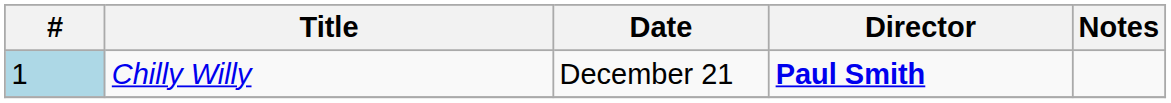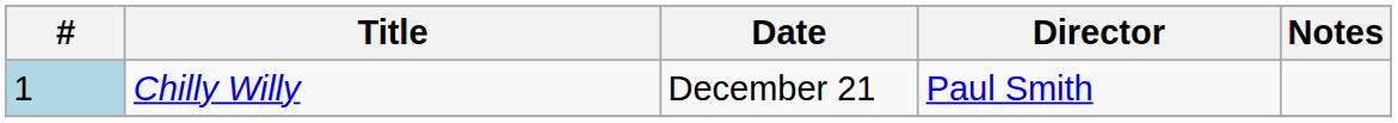Chilly Willy | Director: bold -> normal
